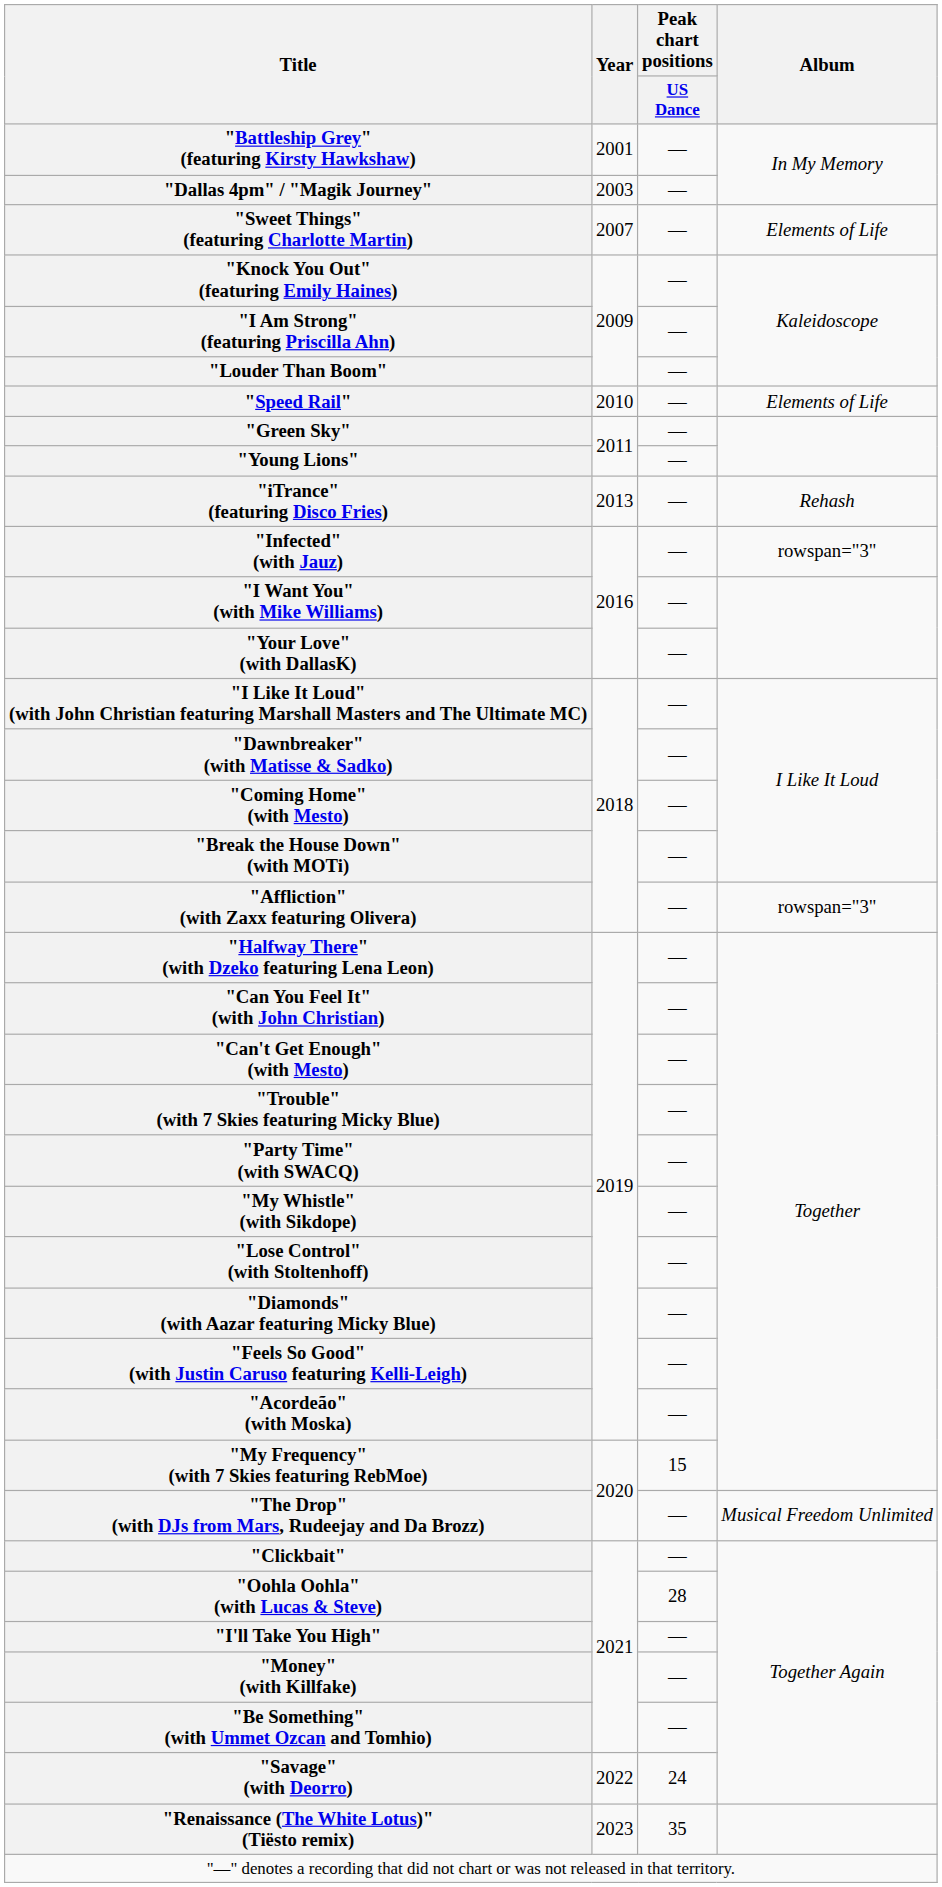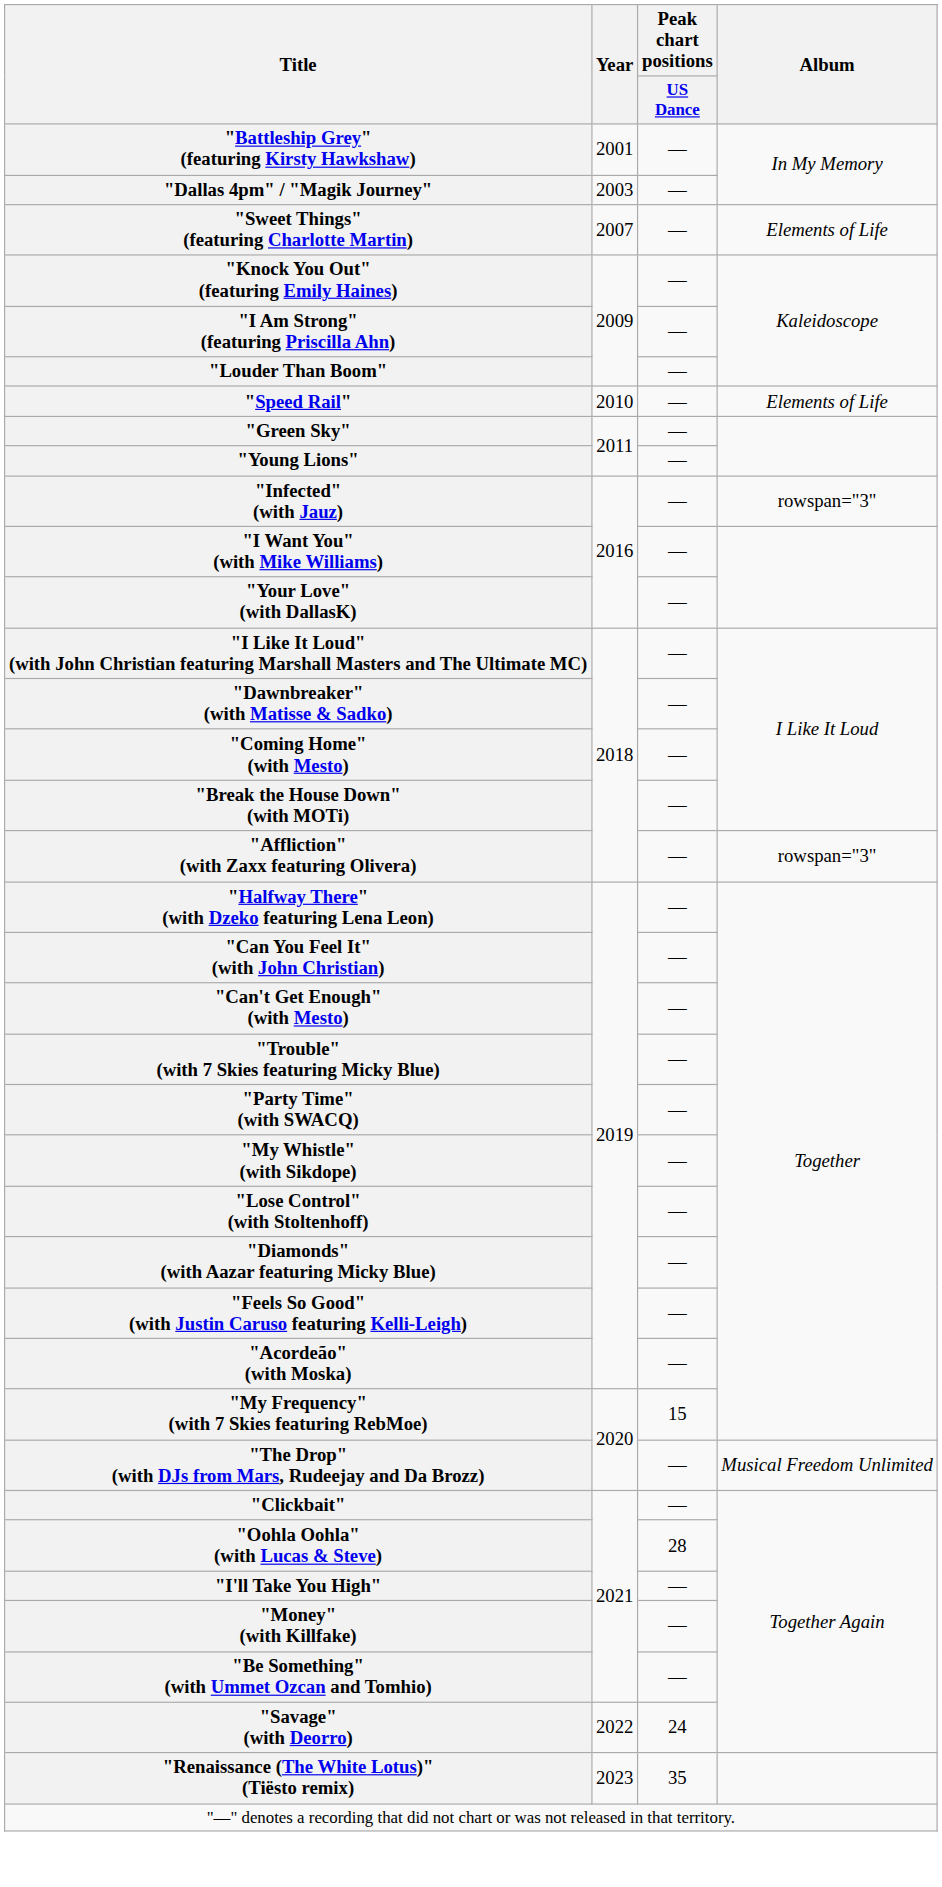- row: "iTrance" (featuring Disco Fries) | 2013 | — | Rehash
